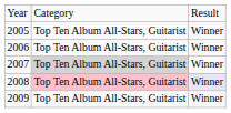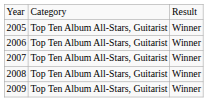row 4 | column 2: lightgrey background -> no background
row 5 | column 2: pink background -> no background
row 5 | column 3: lavender background -> no background
